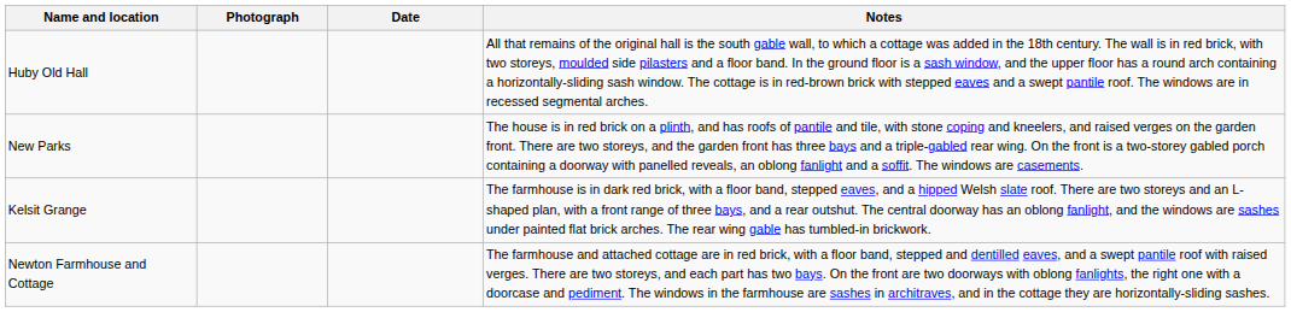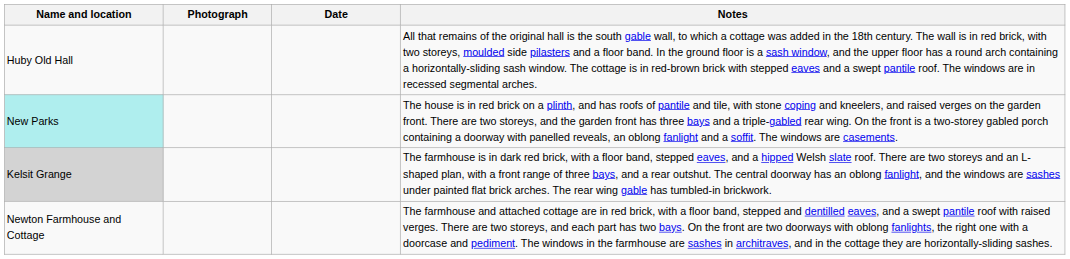New Parks | Name and location: no background -> paleturquoise background
Kelsit Grange | Name and location: no background -> lightgrey background
